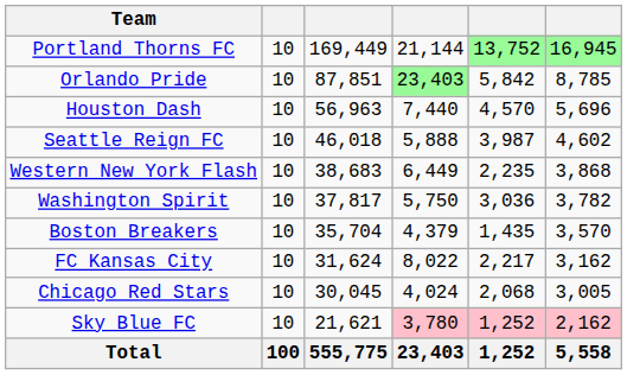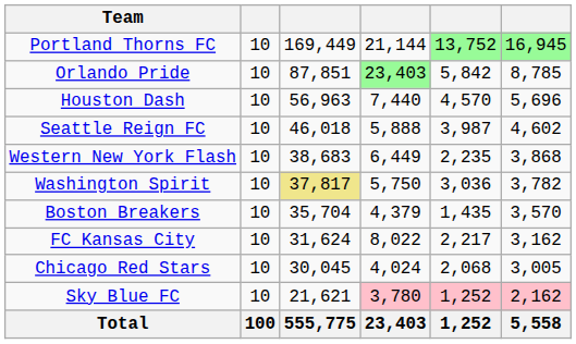Washington Spirit | column 3: no background -> khaki background
